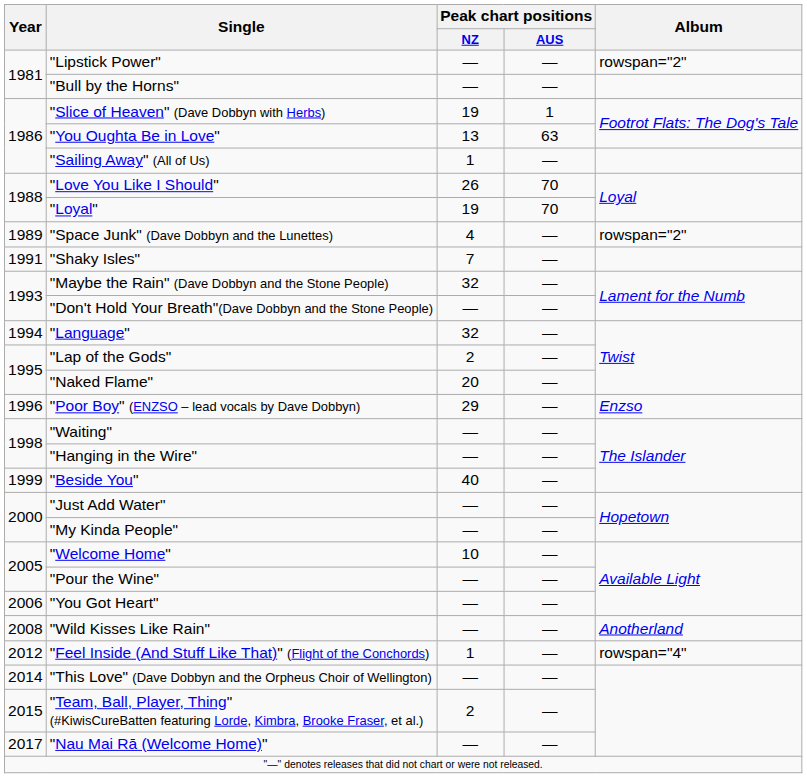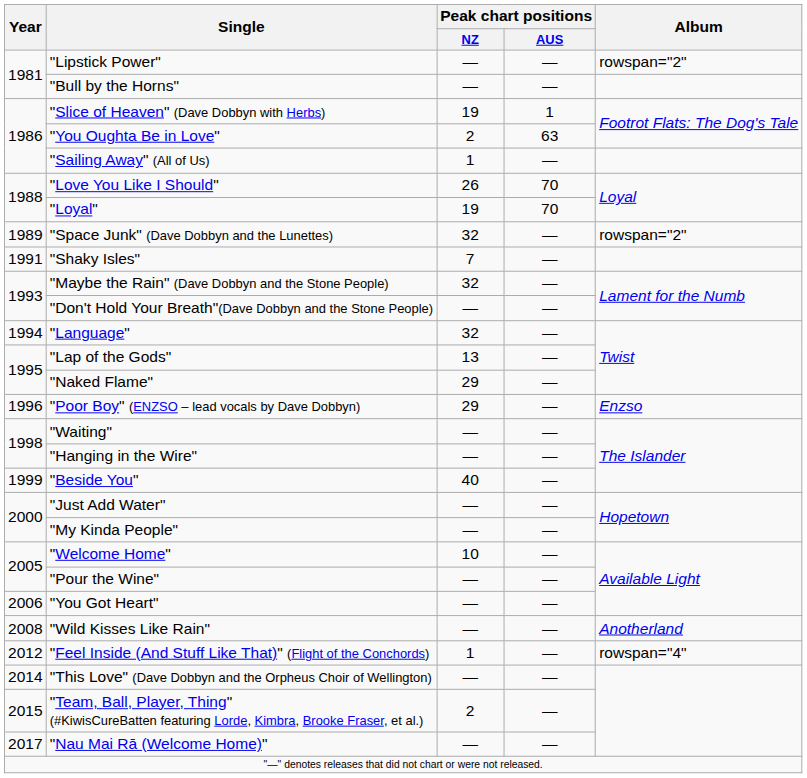"You Oughta Be in Love" | Peak chart positions / NZ: 13 -> 2
"Space Junk" (Dave Dobbyn and the Lunettes) | Peak chart positions / NZ: 4 -> 32
"Lap of the Gods" | Peak chart positions / NZ: 2 -> 13
"Naked Flame" | Peak chart positions / NZ: 20 -> 29
